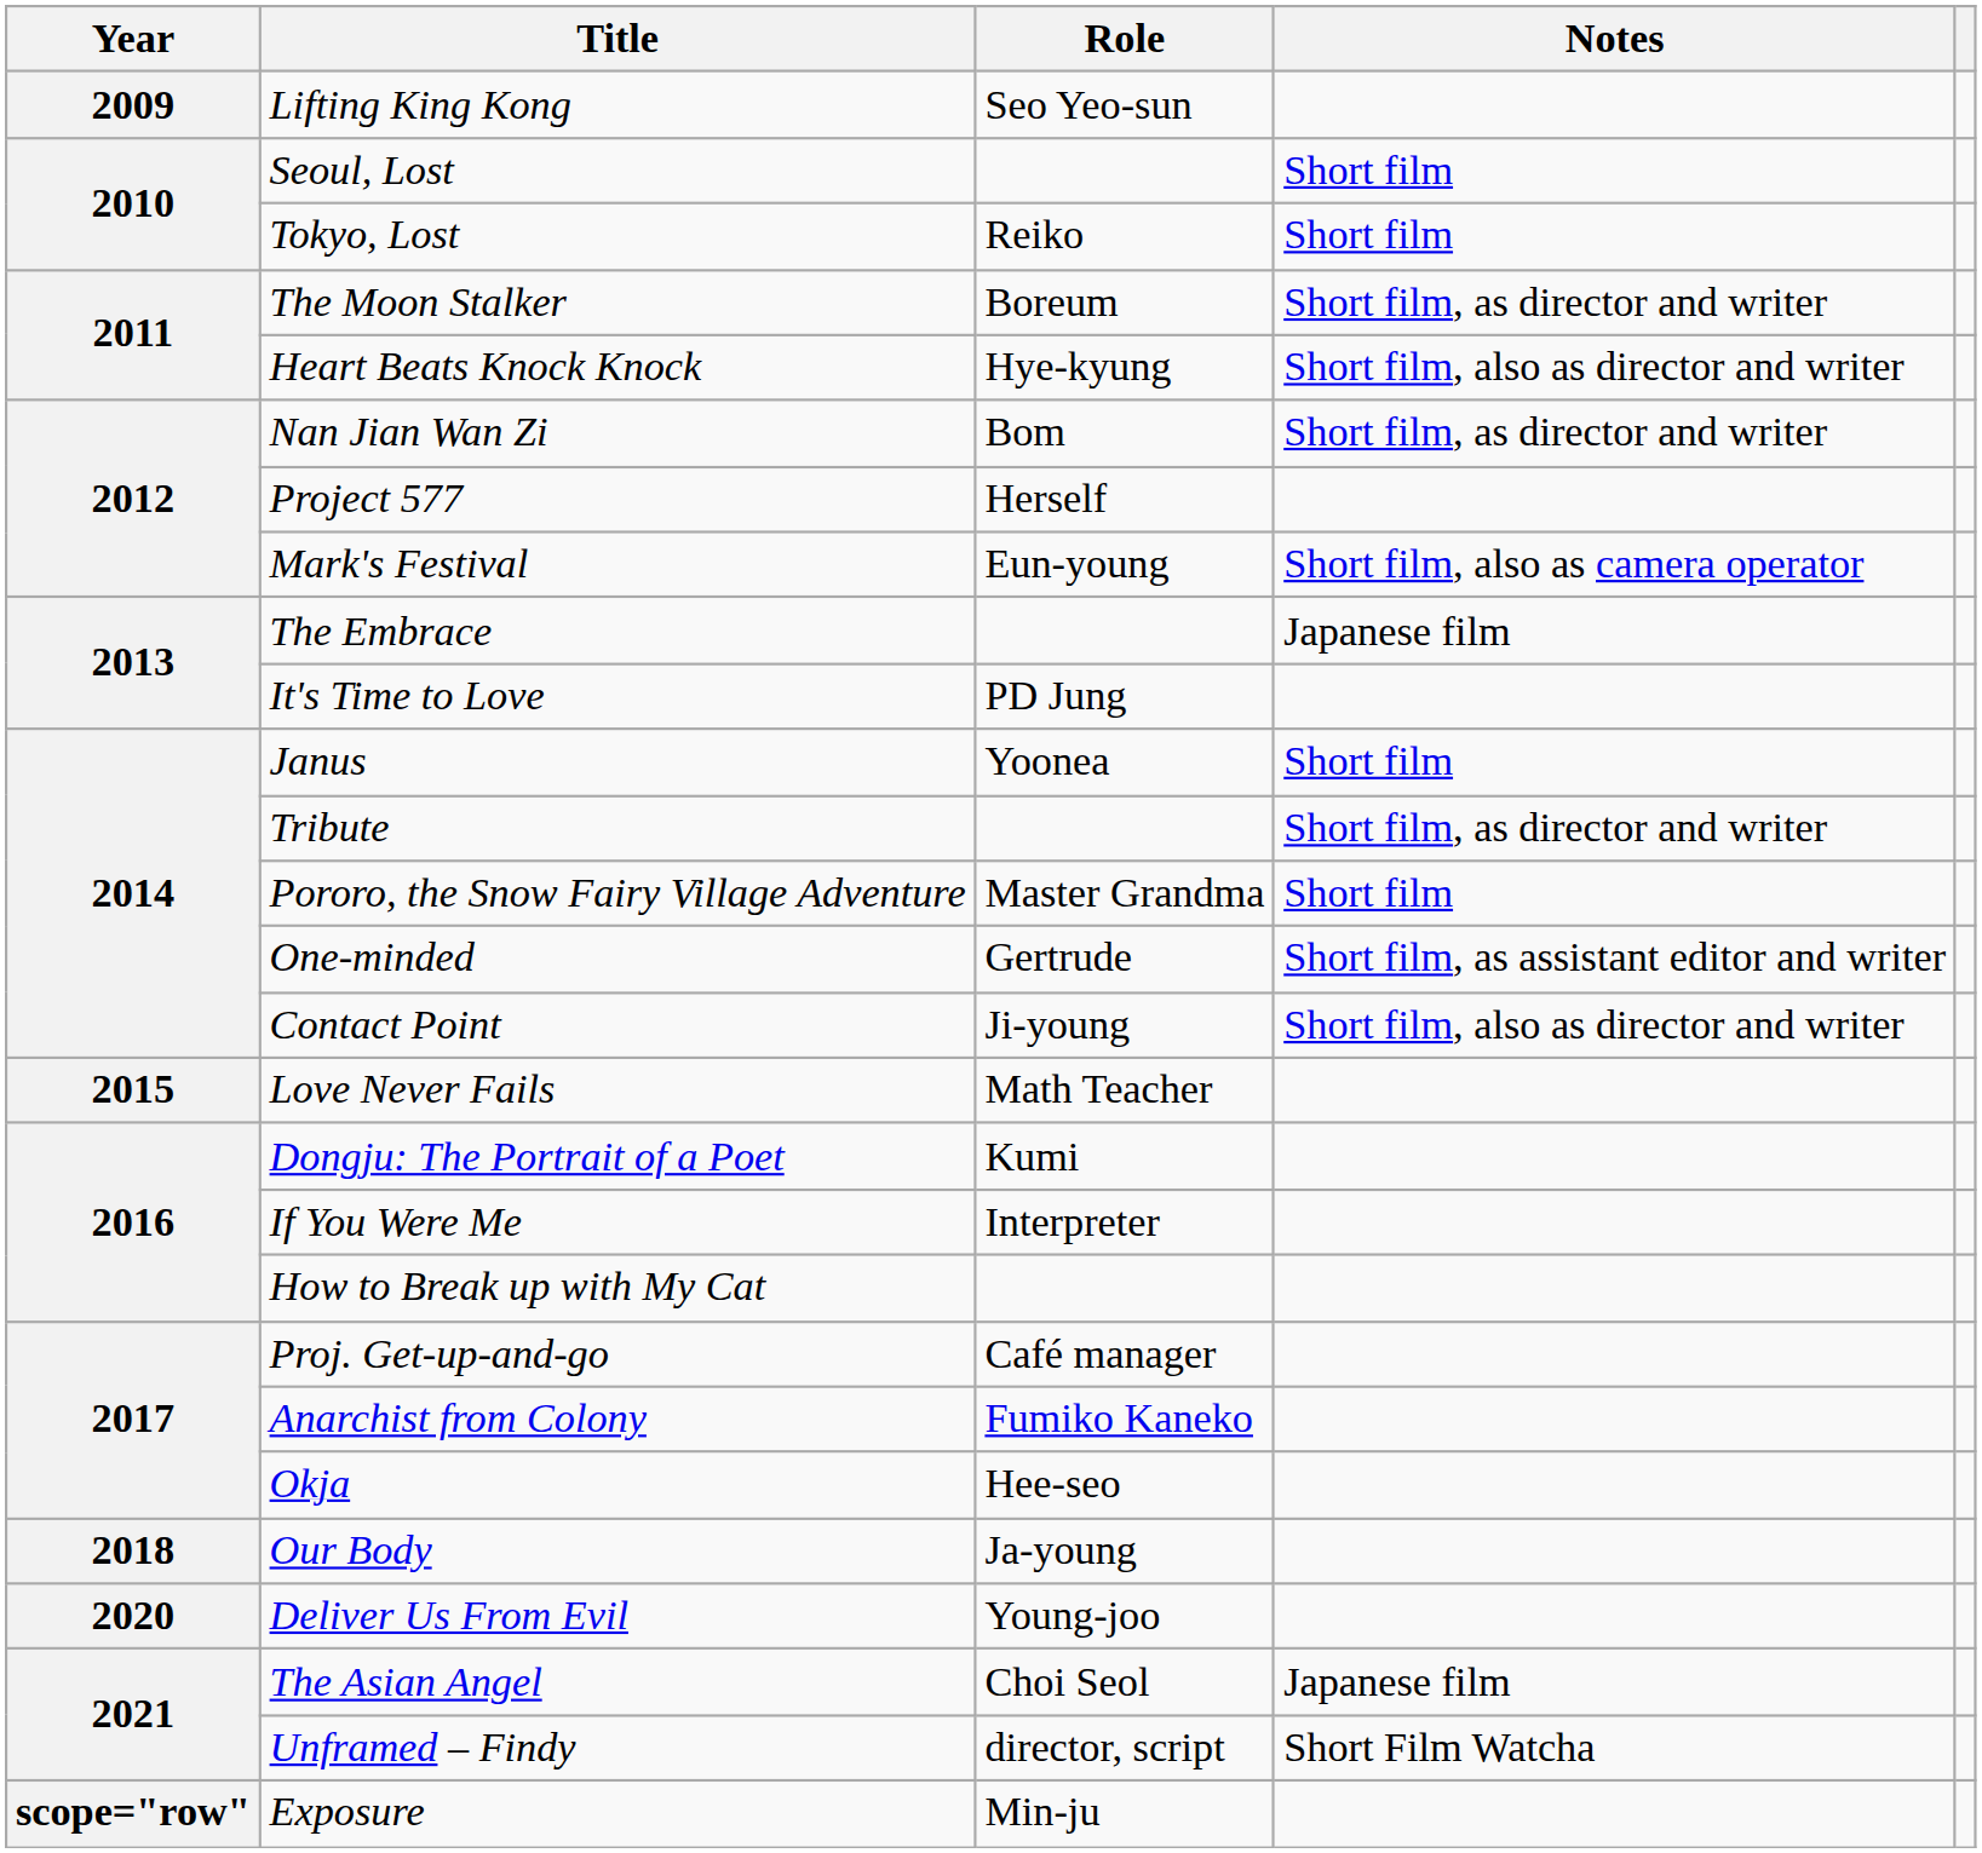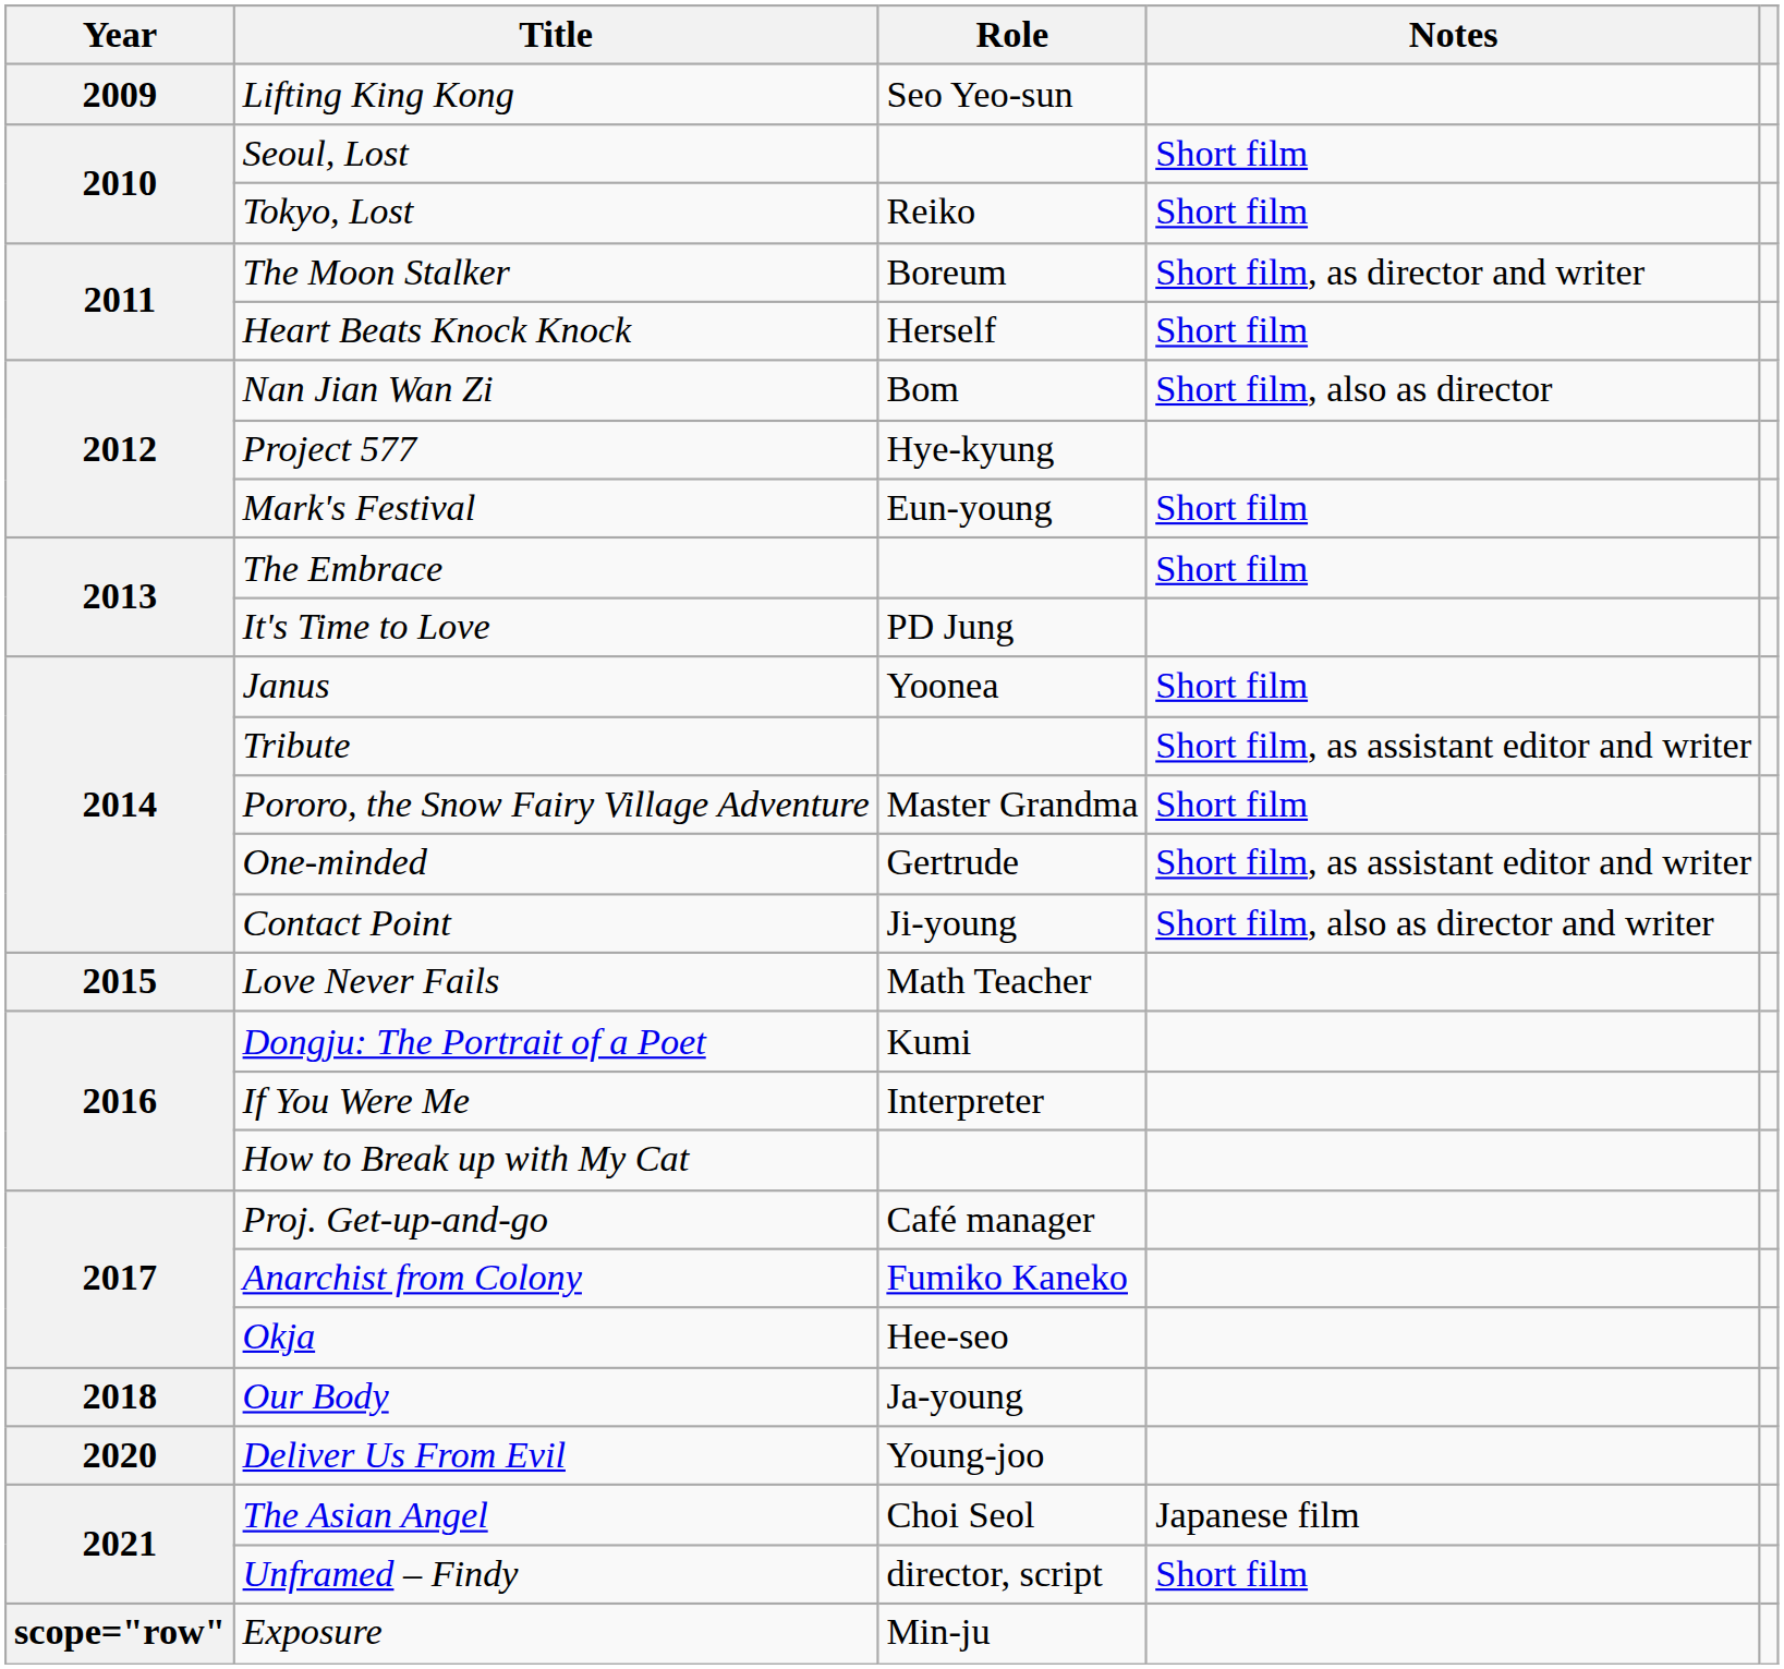Heart Beats Knock Knock | Role: Hye-kyung -> Herself
Heart Beats Knock Knock | Notes: Short film, also as director and writer -> Short film
Nan Jian Wan Zi | Notes: Short film, as director and writer -> Short film, also as director
Project 577 | Role: Herself -> Hye-kyung
Mark's Festival | Notes: Short film, also as camera operator -> Short film
The Embrace | Notes: Japanese film -> Short film
Tribute | Notes: Short film, as director and writer -> Short film, as assistant editor and writer
Unframed – Findy | Notes: Short Film Watcha -> Short film
